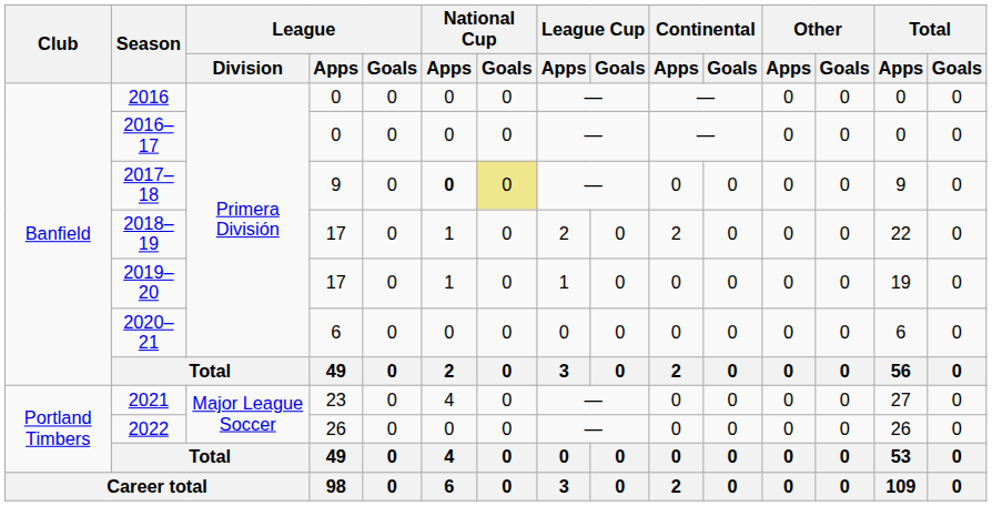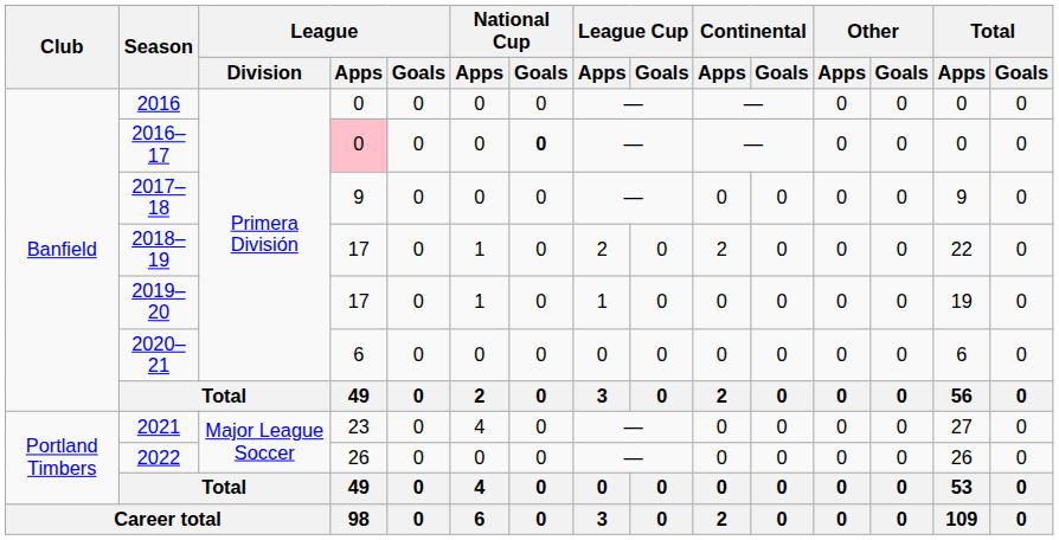2016–17 | League / Apps: no background -> pink background
2016–17 | National Cup / Goals: normal -> bold
2017–18 | National Cup / Apps: bold -> normal
2017–18 | National Cup / Goals: khaki background -> no background
